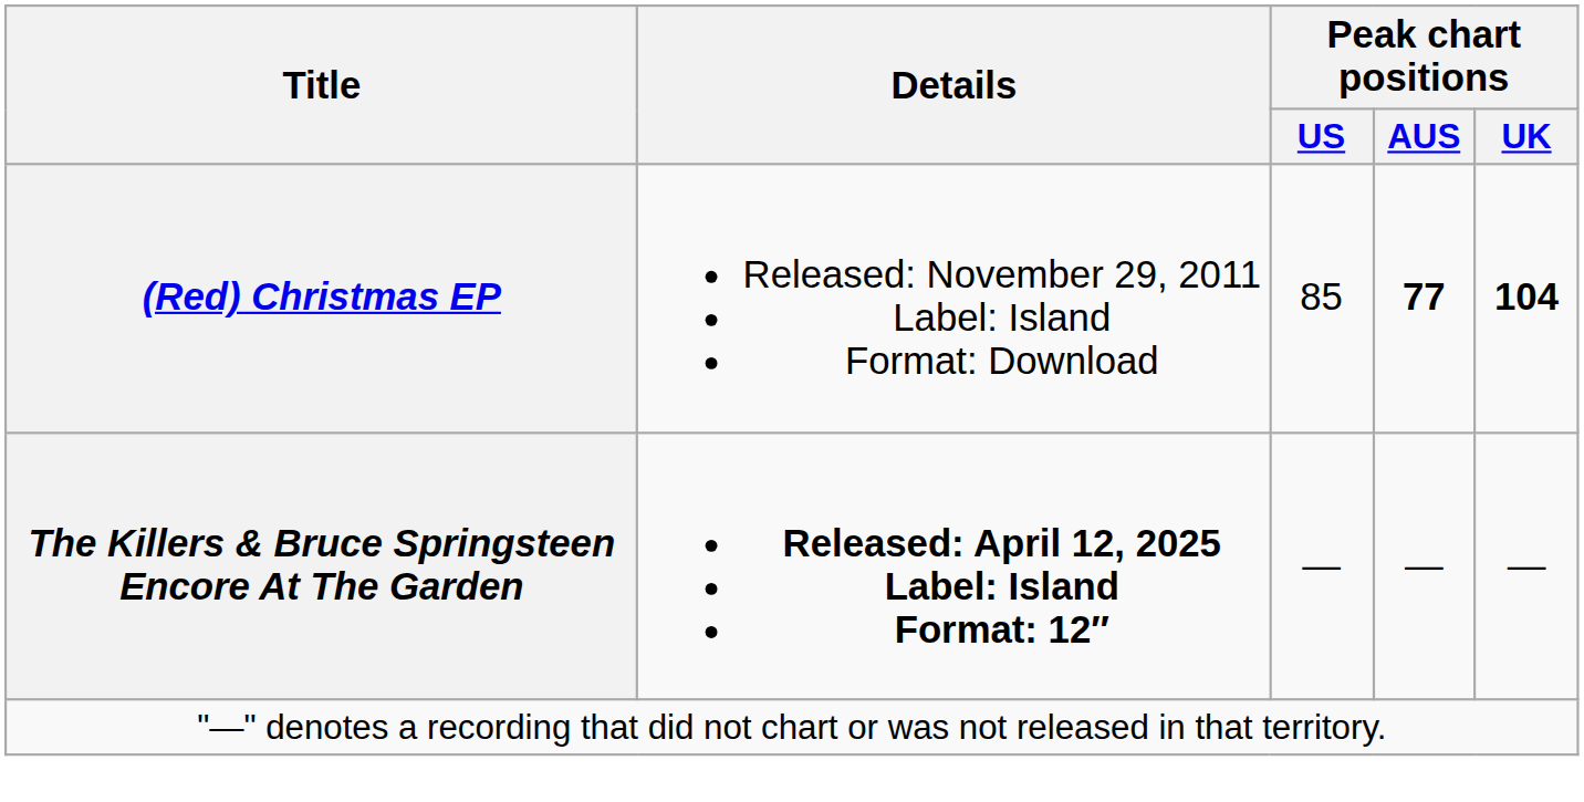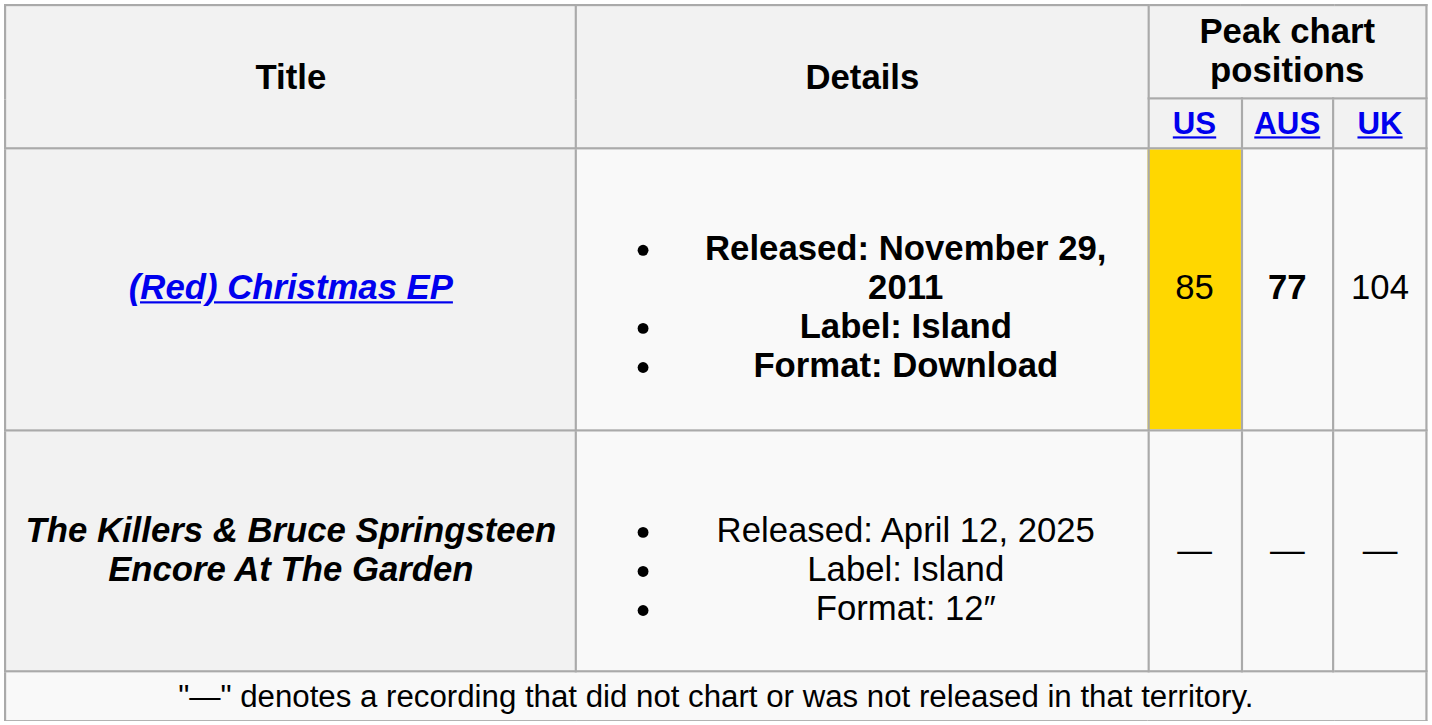(Red) Christmas EP | Details: normal -> bold
(Red) Christmas EP | Peak chart positions / US: no background -> gold background
(Red) Christmas EP | Peak chart positions / UK: bold -> normal
The Killers & Bruce Springsteen Encore At The Garden | Details: bold -> normal
